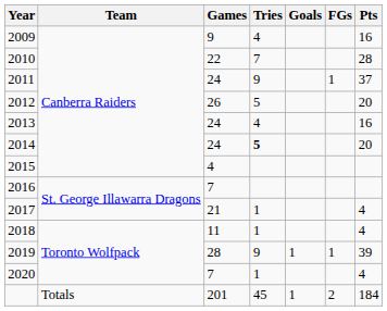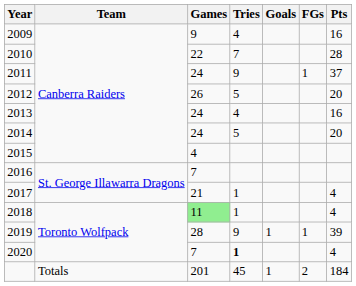2014 | Tries: bold -> normal
2018 | Games: no background -> lightgreen background
2020 | Tries: normal -> bold
